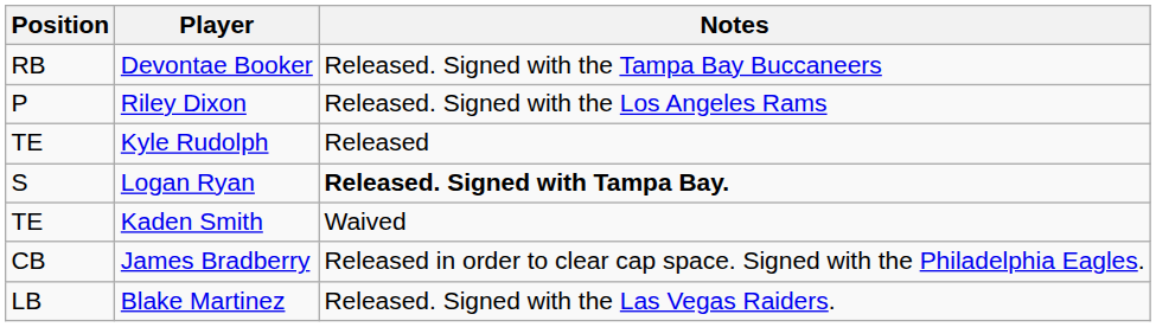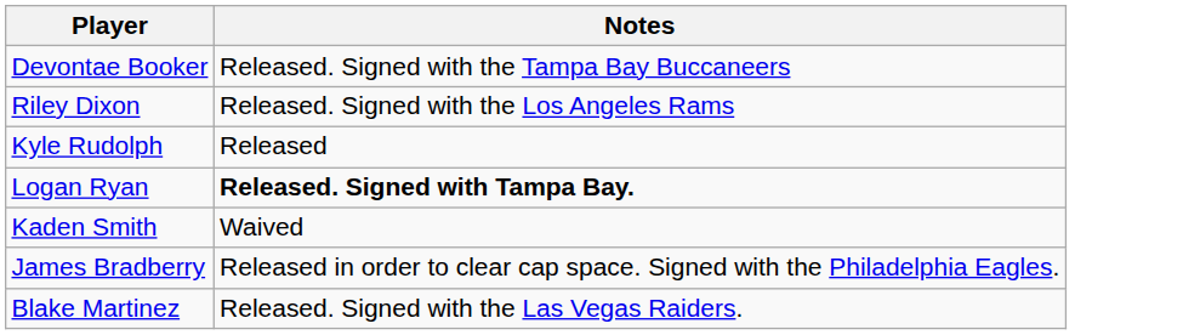- column: Position | RB | P | TE | S | TE | CB | LB
